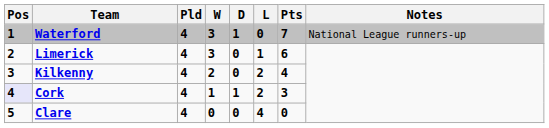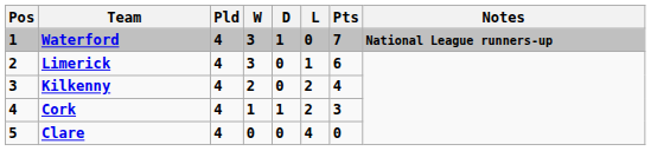Waterford | Notes: normal -> bold
Cork | Pos: lavender background -> no background
